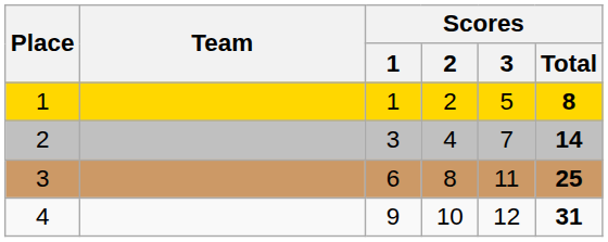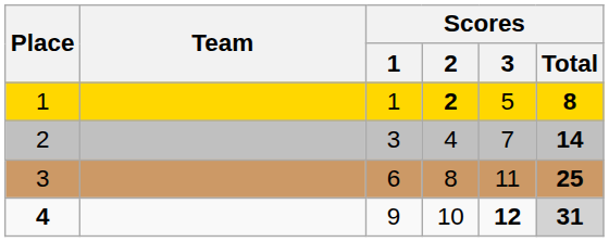row 3 | Scores / 2: normal -> bold
row 6 | Place: normal -> bold
row 6 | Scores / 3: normal -> bold
row 6 | Scores / Total: no background -> lightgrey background
